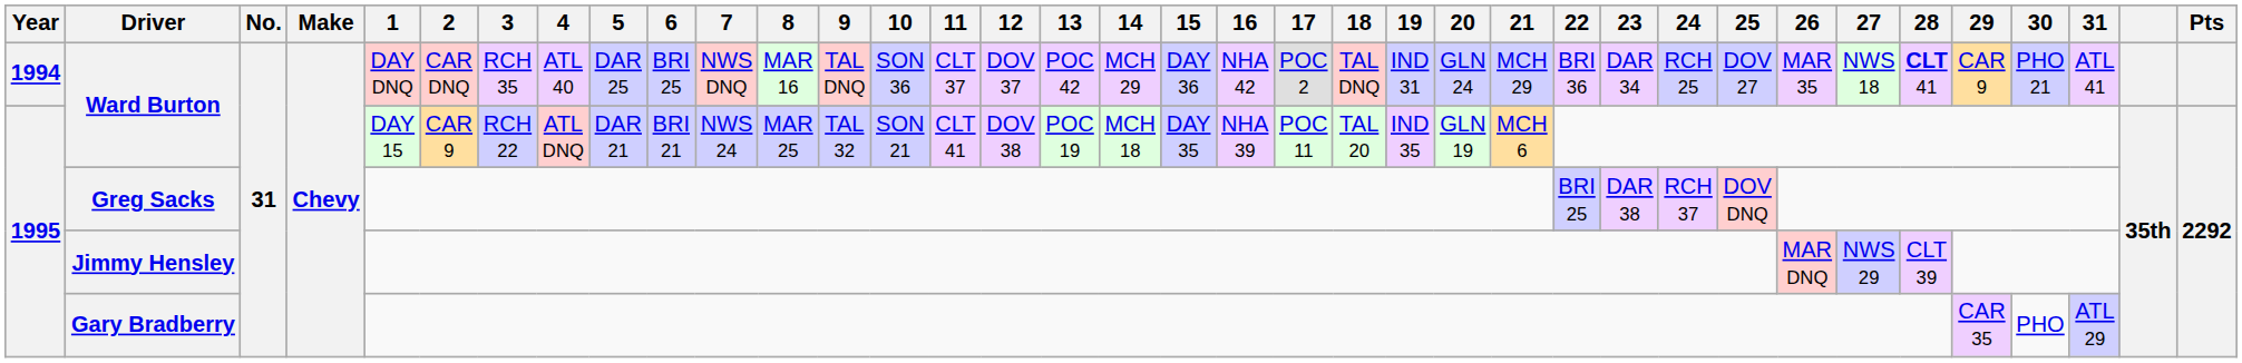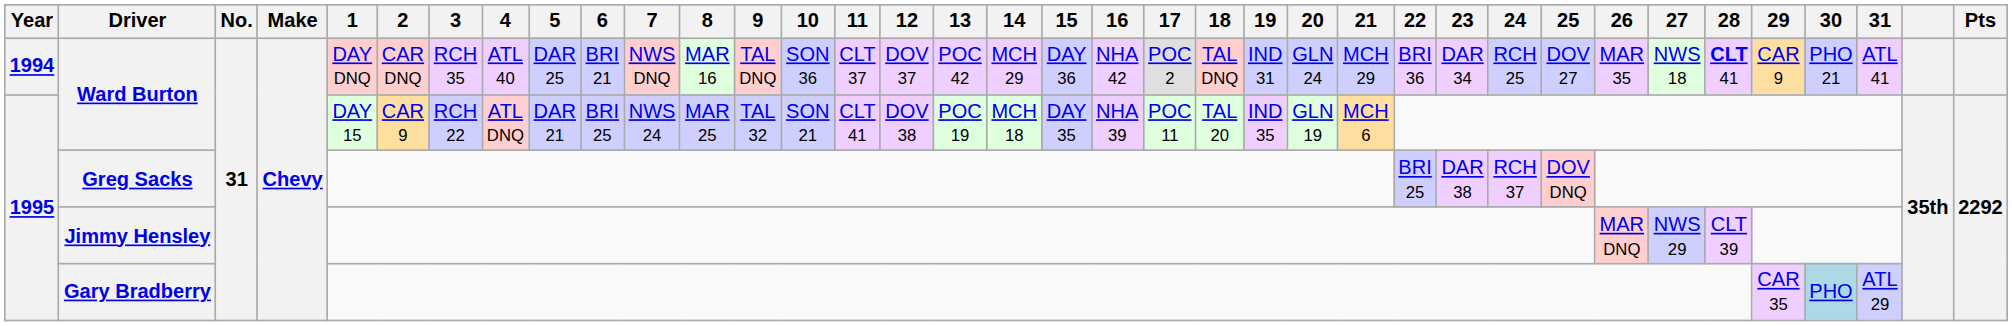1994 / Ward Burton | 6: BRI 25 -> BRI 21
1995 / Ward Burton | 6: BRI 21 -> BRI 25
Gary Bradberry | 30: no background -> lightblue background
